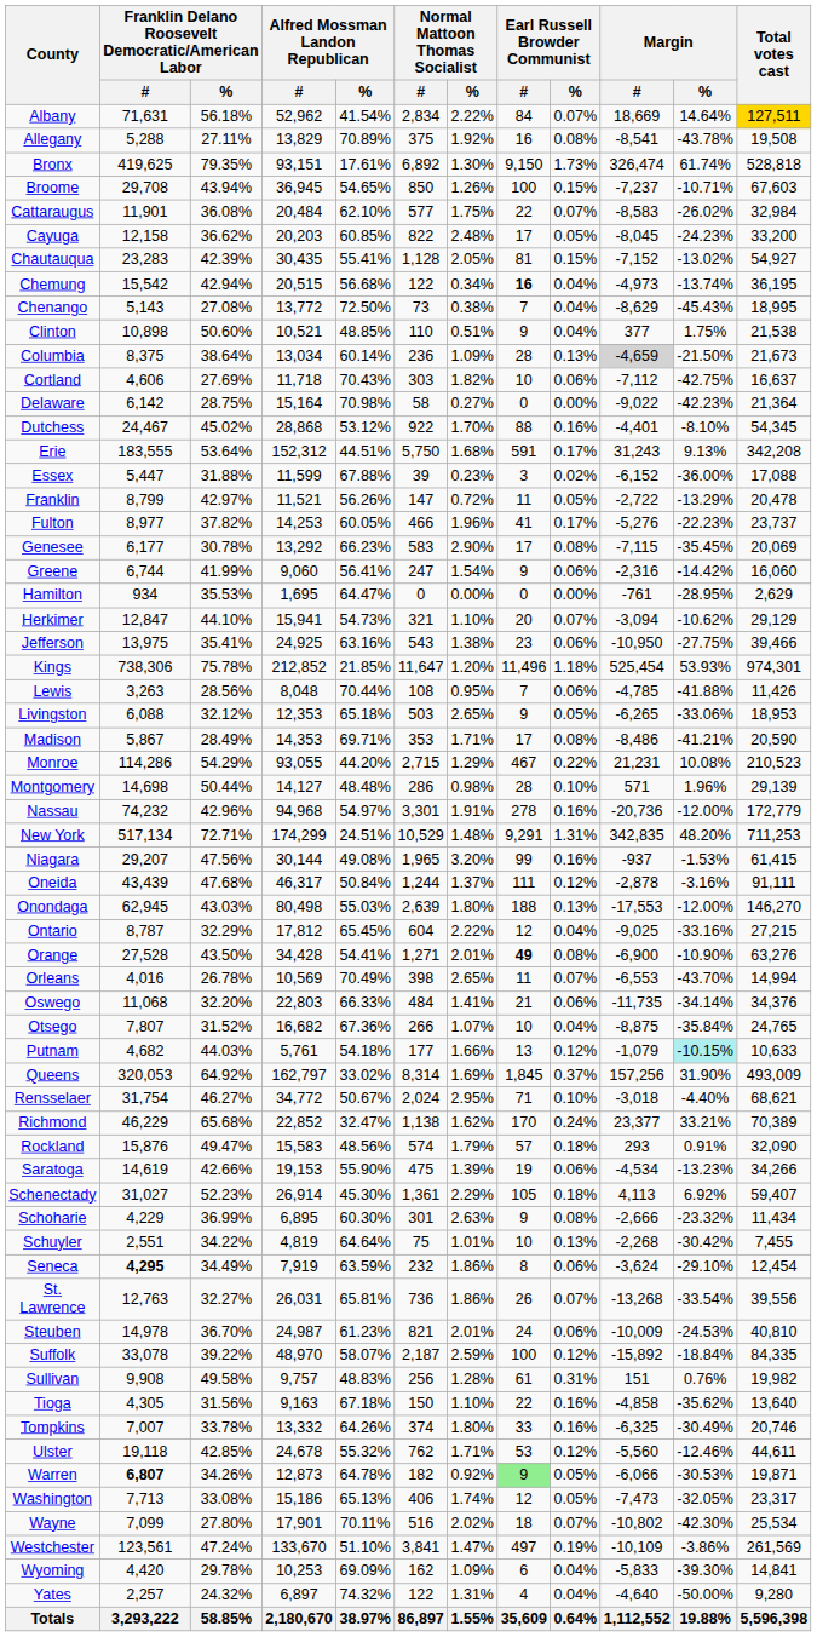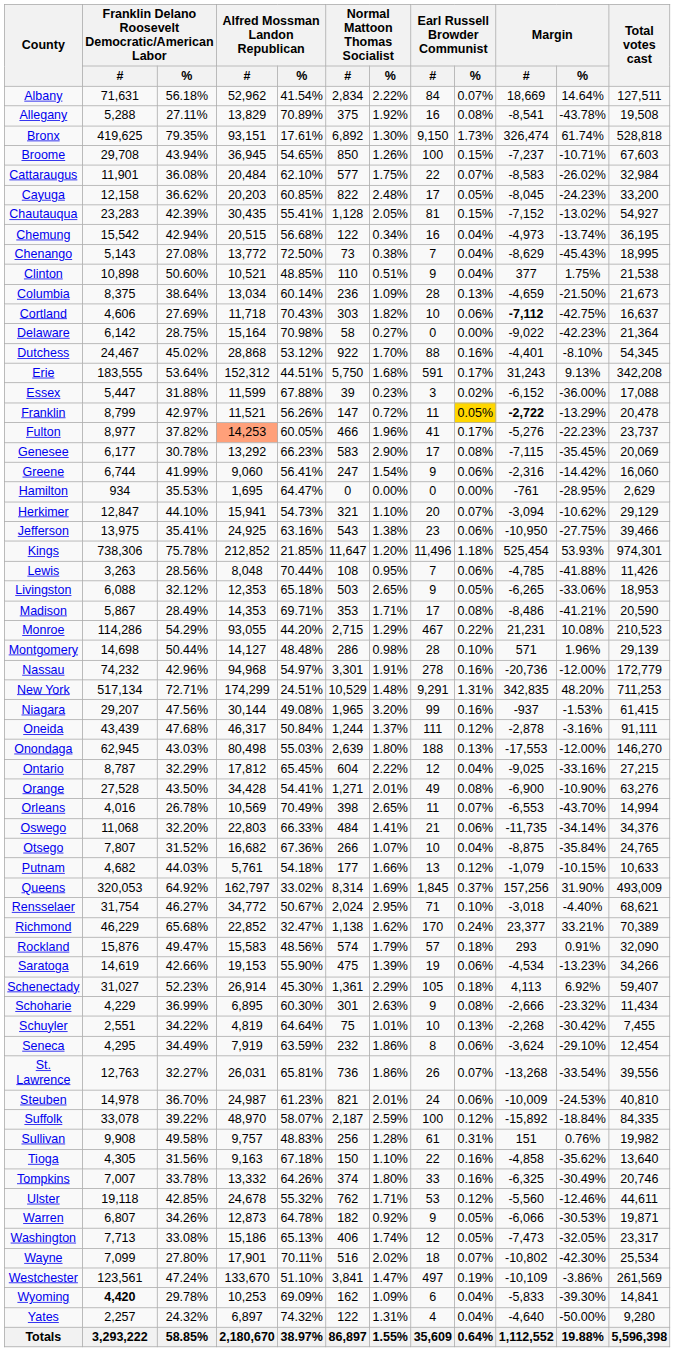Albany | Total votes cast: gold background -> no background
Chemung | Earl Russell Browder Communist / #: bold -> normal
Columbia | Margin / #: lightgrey background -> no background
Cortland | Margin / #: normal -> bold
Franklin | Earl Russell Browder Communist / %: no background -> gold background
Franklin | Margin / #: normal -> bold
Fulton | Alfred Mossman Landon Republican / #: no background -> lightsalmon background
Orange | Earl Russell Browder Communist / #: bold -> normal
Putnam | Margin / %: paleturquoise background -> no background
Seneca | Franklin Delano Roosevelt Democratic/American Labor / #: bold -> normal
Warren | Franklin Delano Roosevelt Democratic/American Labor / #: bold -> normal
Warren | Earl Russell Browder Communist / #: lightgreen background -> no background
Wyoming | Franklin Delano Roosevelt Democratic/American Labor / #: normal -> bold
